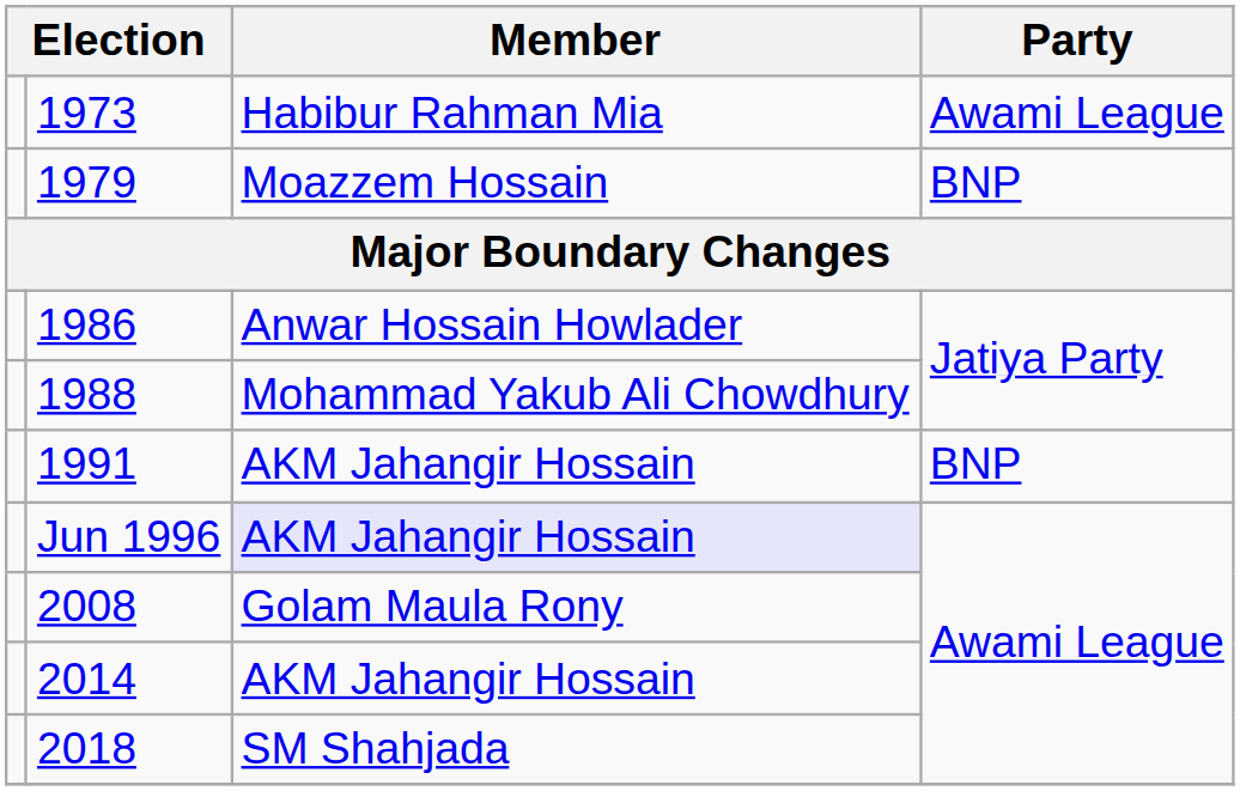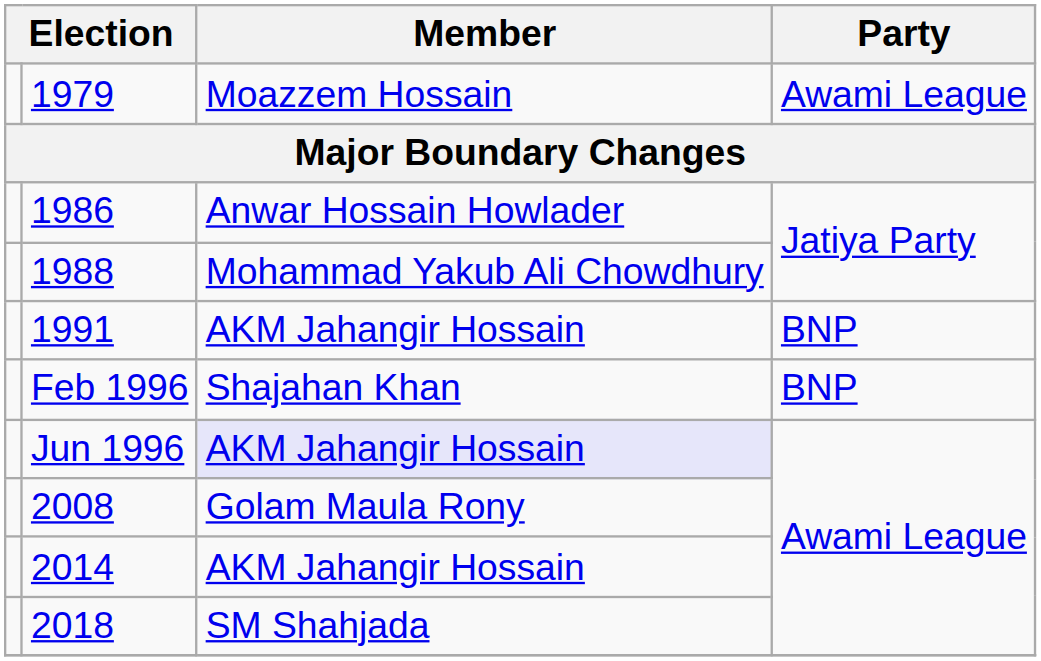- row: 1973 | Habibur Rahman Mia | Awami League
1979 | Party: BNP -> Awami League
+ row: Feb 1996 | Shajahan Khan | BNP
